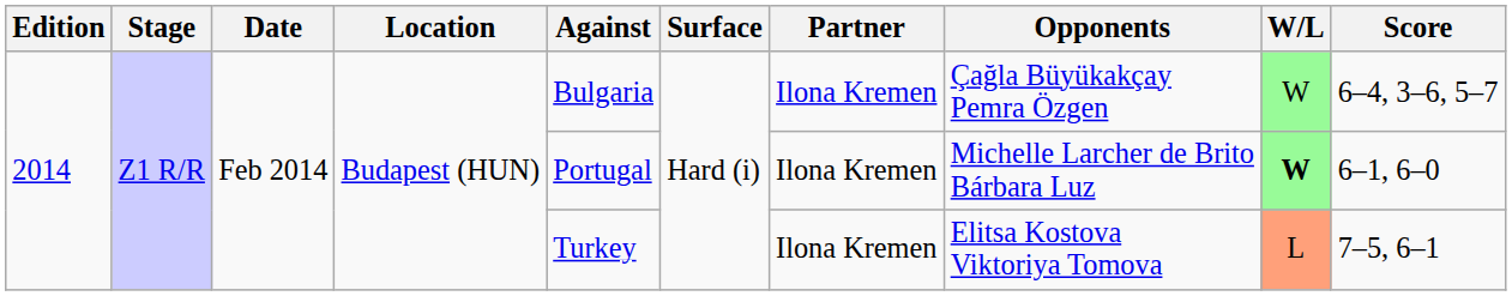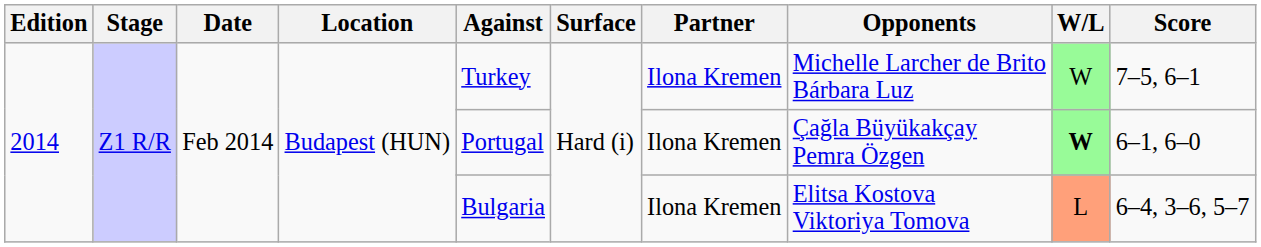row 2 | Against: Bulgaria -> Turkey
row 2 | Opponents: Çağla Büyükakçay Pemra Özgen -> Michelle Larcher de Brito Bárbara Luz
row 2 | Score: 6–4, 3–6, 5–7 -> 7–5, 6–1
row 3 | Opponents: Michelle Larcher de Brito Bárbara Luz -> Çağla Büyükakçay Pemra Özgen
row 4 | Against: Turkey -> Bulgaria
row 4 | Score: 7–5, 6–1 -> 6–4, 3–6, 5–7
